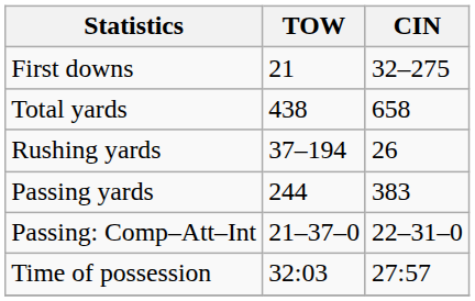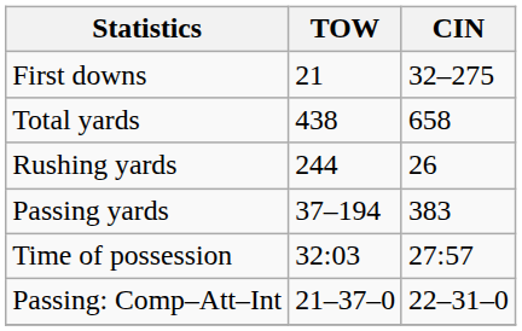Rushing yards | TOW: 37–194 -> 244
Passing yards | TOW: 244 -> 37–194
rows swapped: Passing: Comp–Att–Int <-> Time of possession
